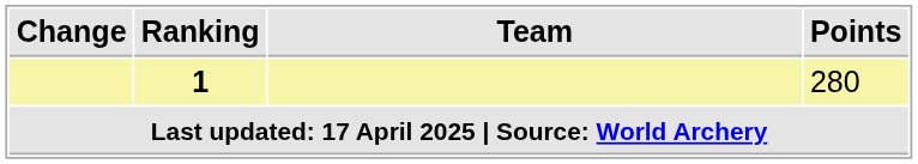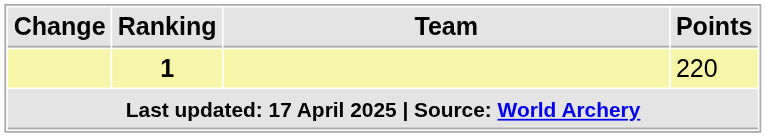row 2 | Points: 280 -> 220
